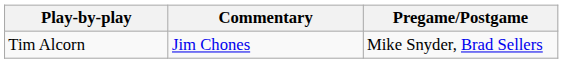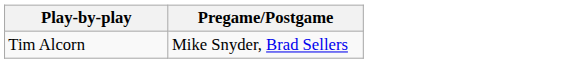- column: Commentary | Jim Chones
